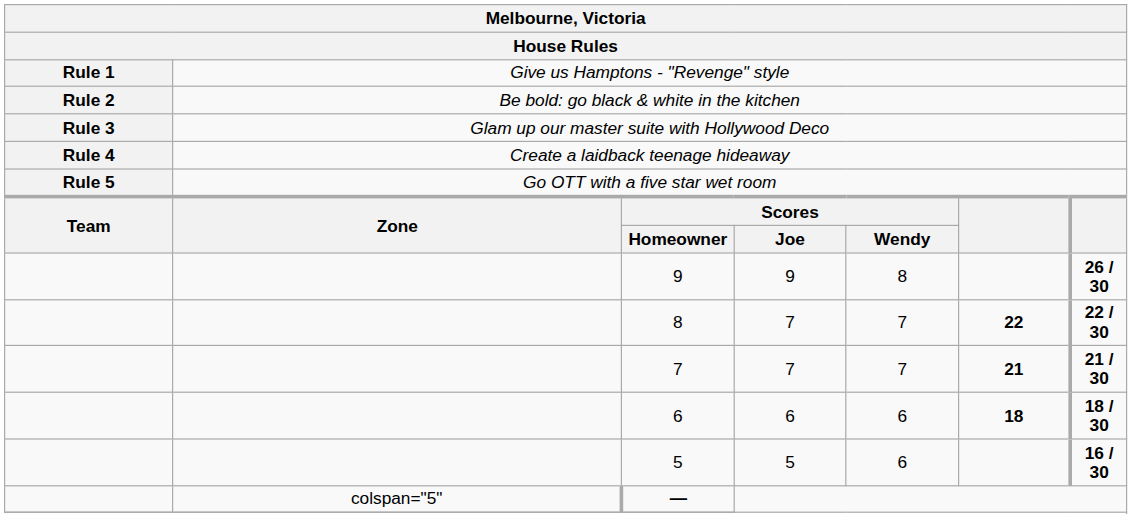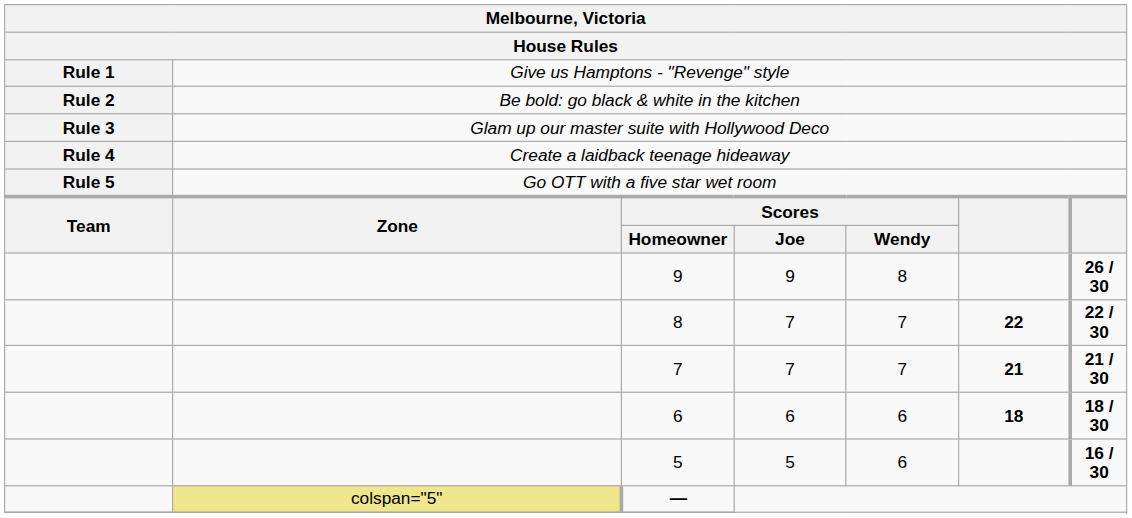— | column 2: no background -> khaki background
